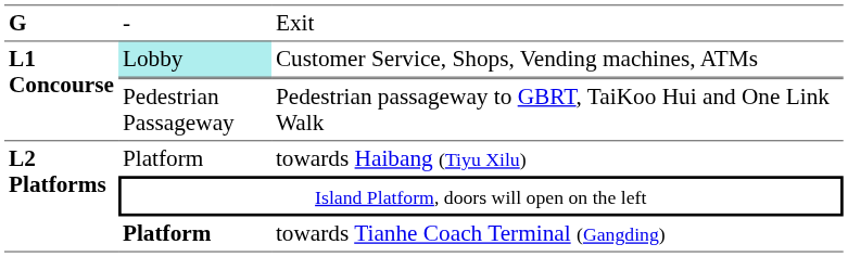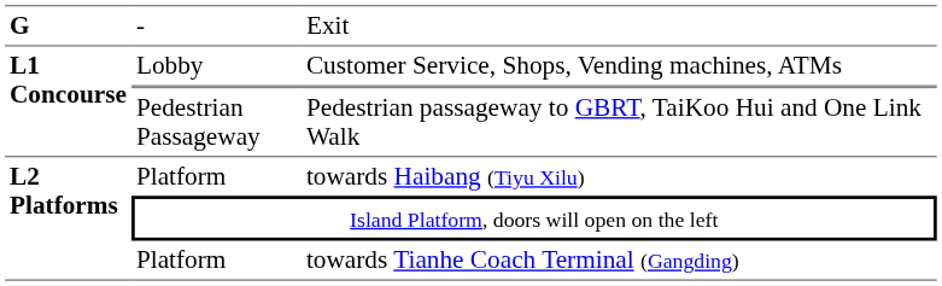Customer Service, Shops, Vending machines, ATMs | column 2: paleturquoise background -> no background
towards Tianhe Coach Terminal (Gangding) | column 2: bold -> normal
